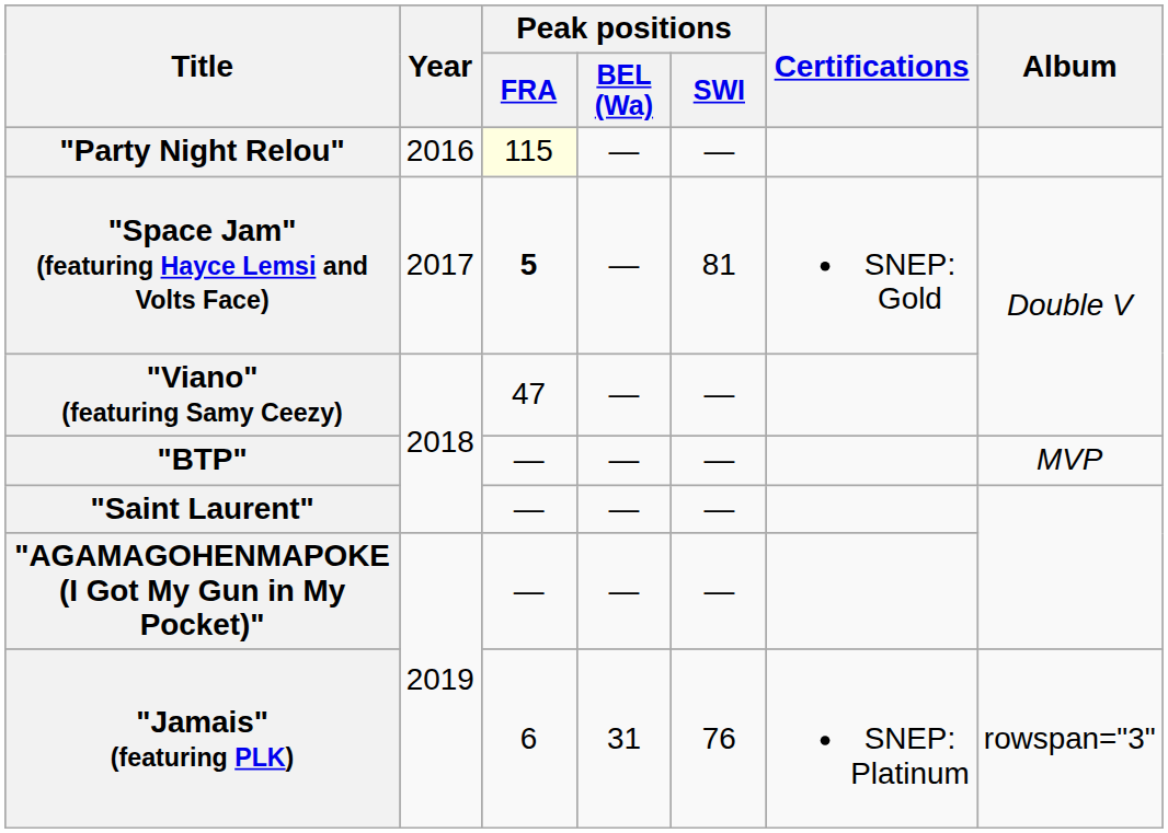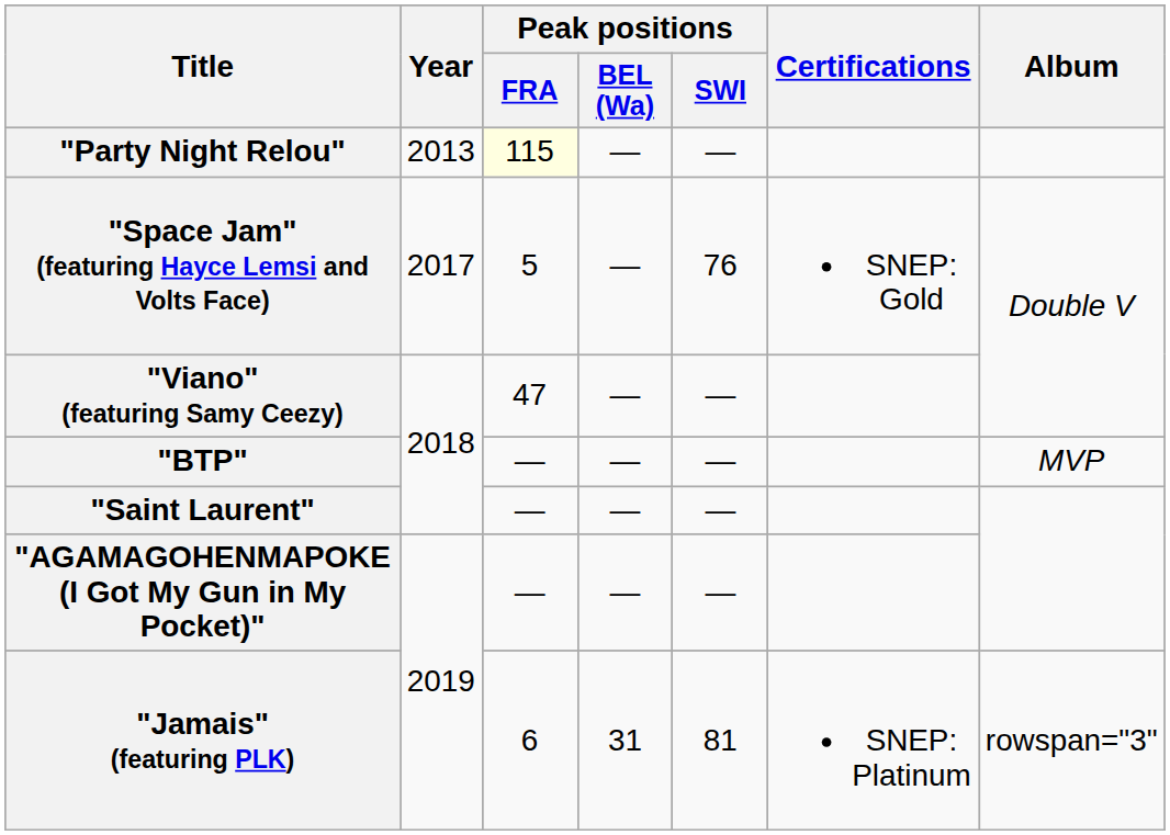"Party Night Relou" | Year: 2016 -> 2013
"Space Jam" (featuring Hayce Lemsi and Volts Face) | Peak positions / FRA: bold -> normal
"Space Jam" (featuring Hayce Lemsi and Volts Face) | Peak positions / SWI: 81 -> 76
"Jamais" (featuring PLK) | Peak positions / SWI: 76 -> 81
